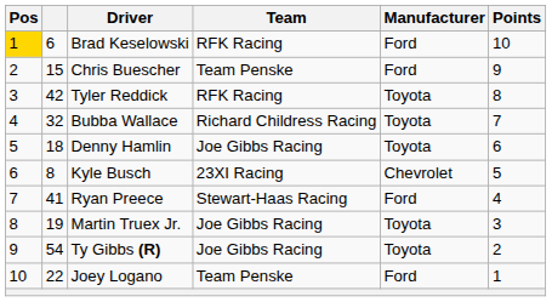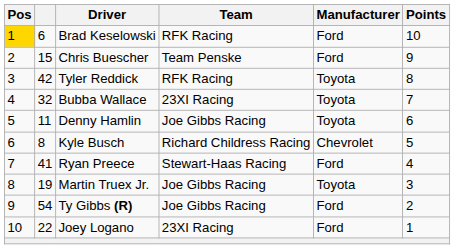Bubba Wallace | Team: Richard Childress Racing -> 23XI Racing
Denny Hamlin | column 2: 18 -> 11
Kyle Busch | Team: 23XI Racing -> Richard Childress Racing
Ty Gibbs (R) | Manufacturer: Toyota -> Ford
Joey Logano | Team: Team Penske -> 23XI Racing
